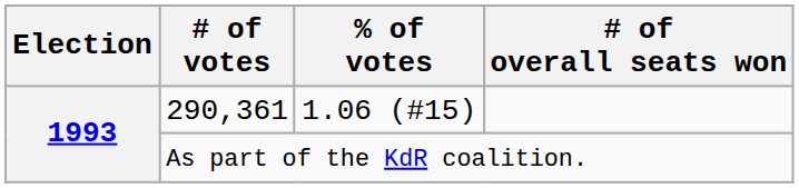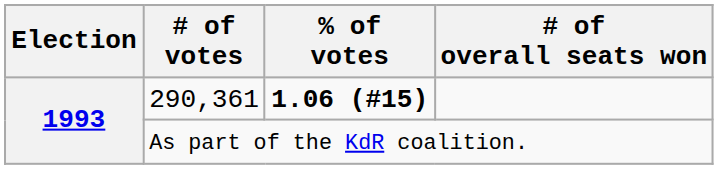290,361 | % of votes: normal -> bold
